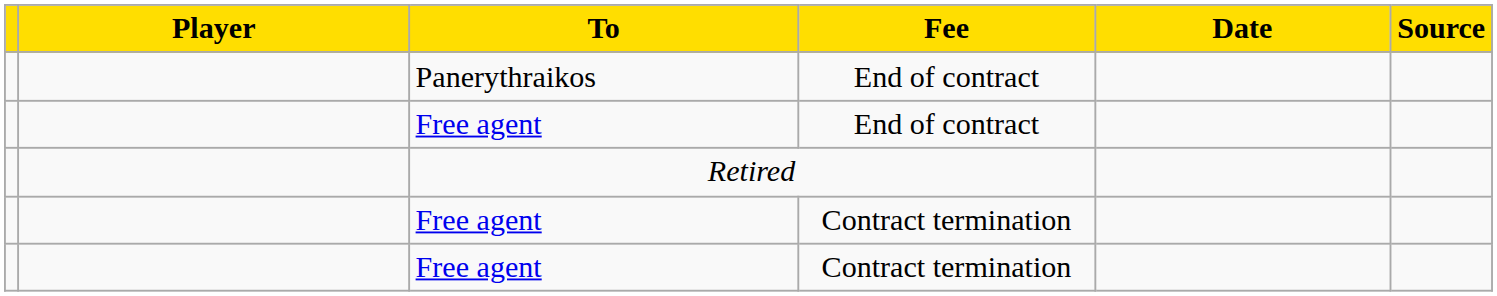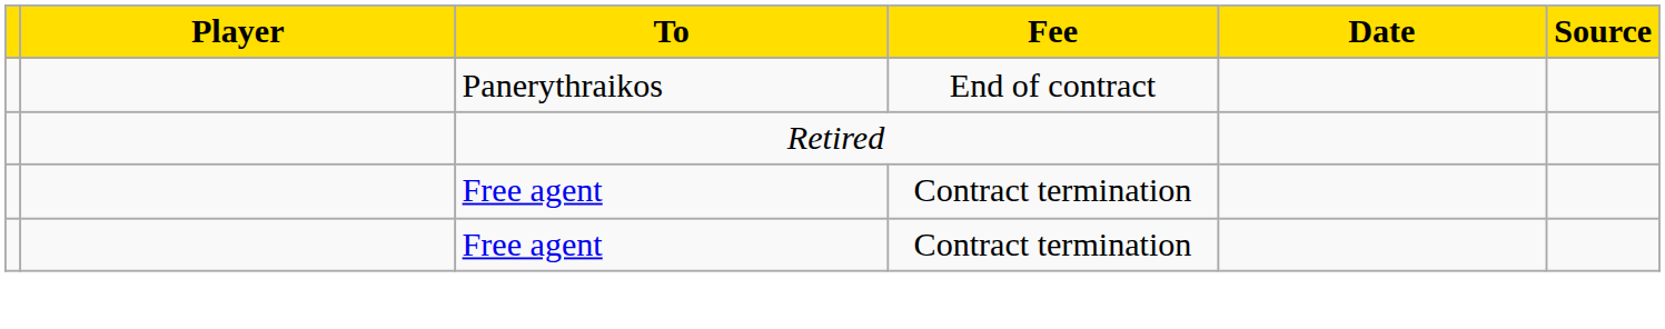- row: Free agent | End of contract
